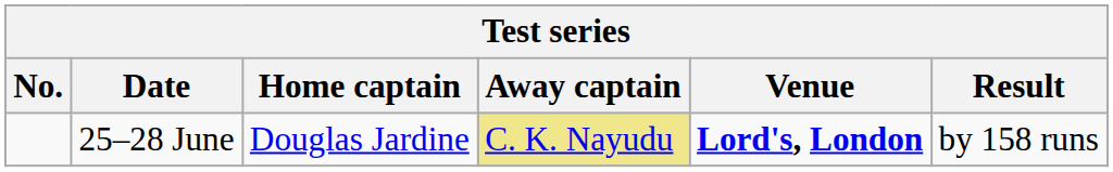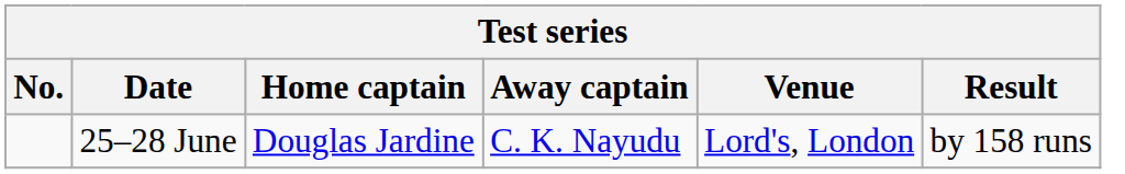25–28 June | Away captain: khaki background -> no background
25–28 June | Venue: bold -> normal
